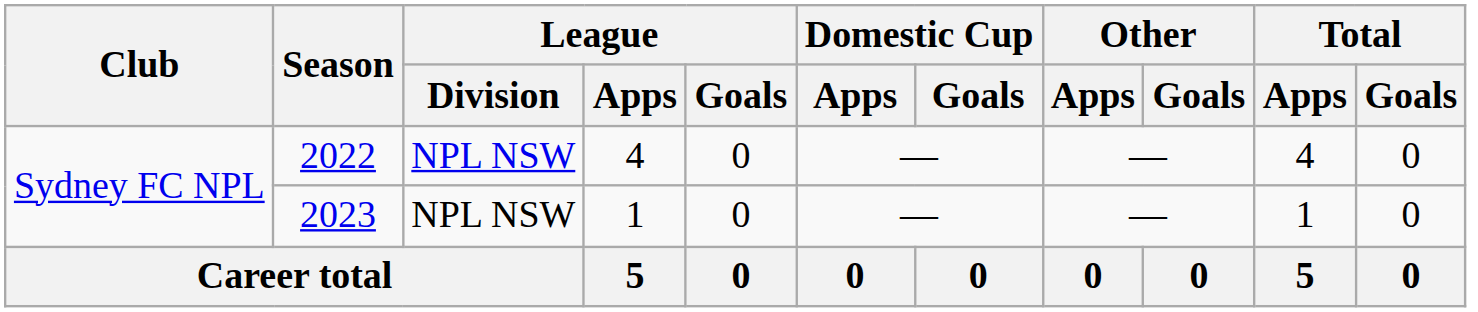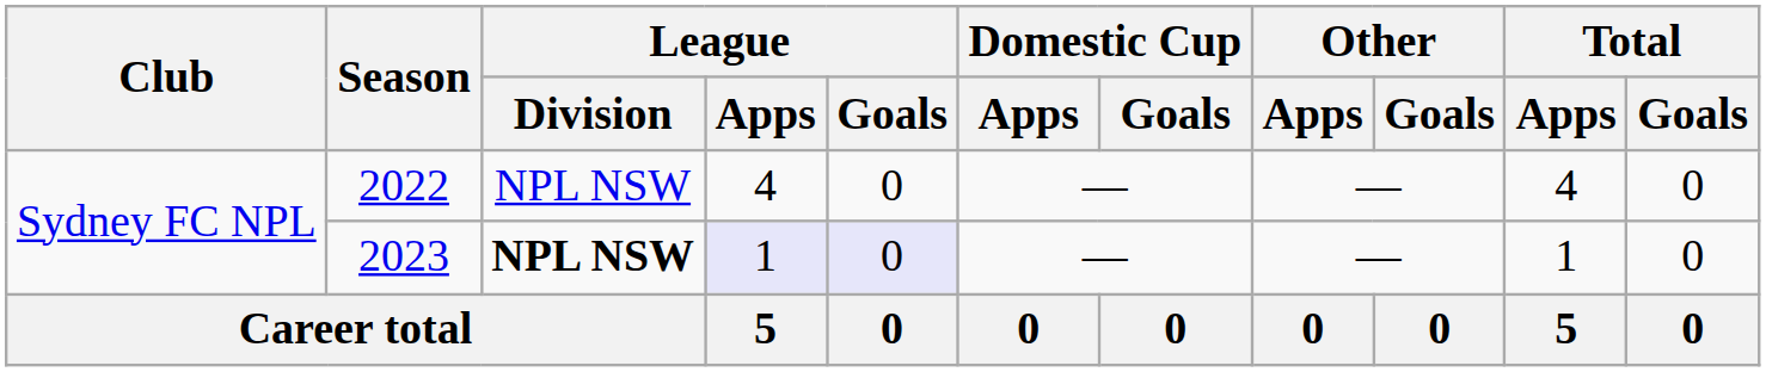2023 | League / Division: normal -> bold
2023 | League / Apps: no background -> lavender background
2023 | League / Goals: no background -> lavender background
